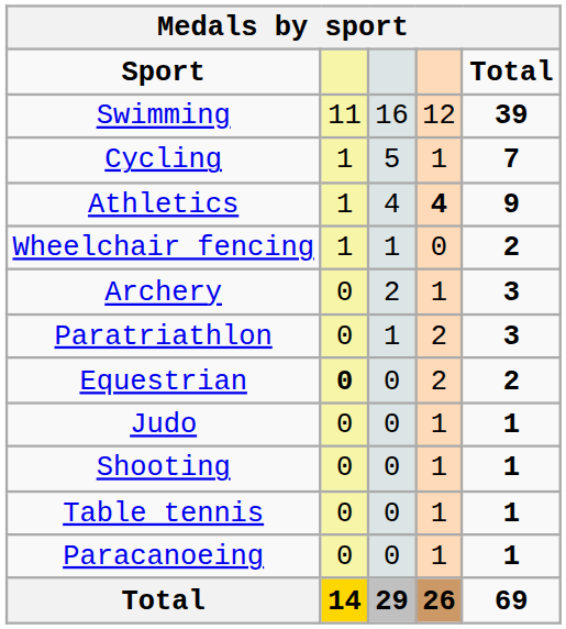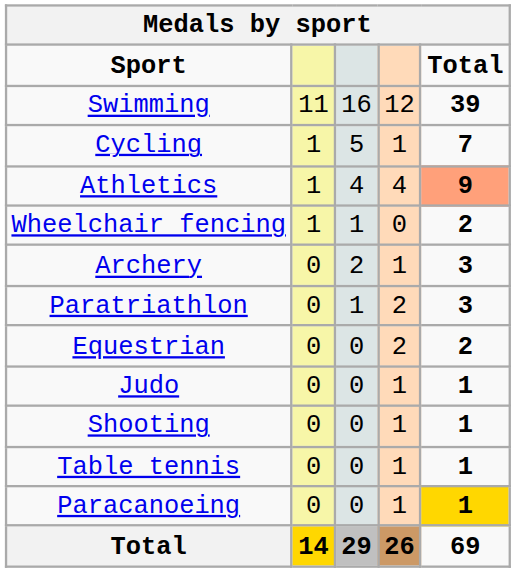Athletics | column 4: bold -> normal
Athletics | Total: no background -> lightsalmon background
Equestrian | column 2: bold -> normal
Paracanoeing | Total: no background -> gold background
